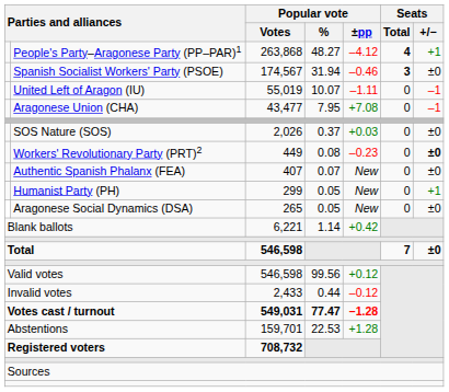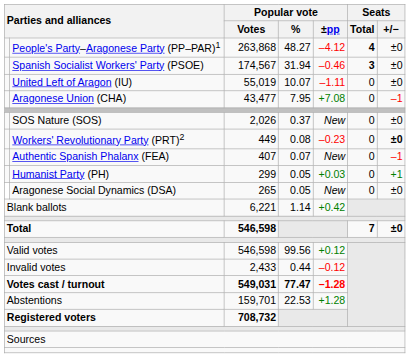People's Party–Aragonese Party (PP–PAR)1 | Seats / +/−: +1 -> ±0
United Left of Aragon (IU) | Seats / +/−: –1 -> ±0
SOS Nature (SOS) | Popular vote / ±pp: +0.03 -> New
Authentic Spanish Phalanx (FEA) | Seats / +/−: ±0 -> –1
Humanist Party (PH) | Popular vote / ±pp: New -> +0.03
